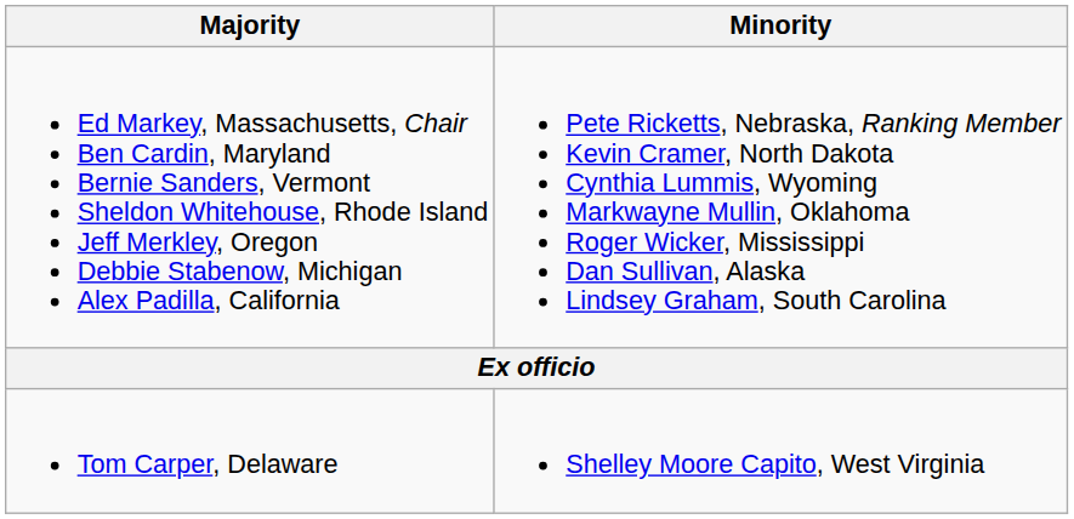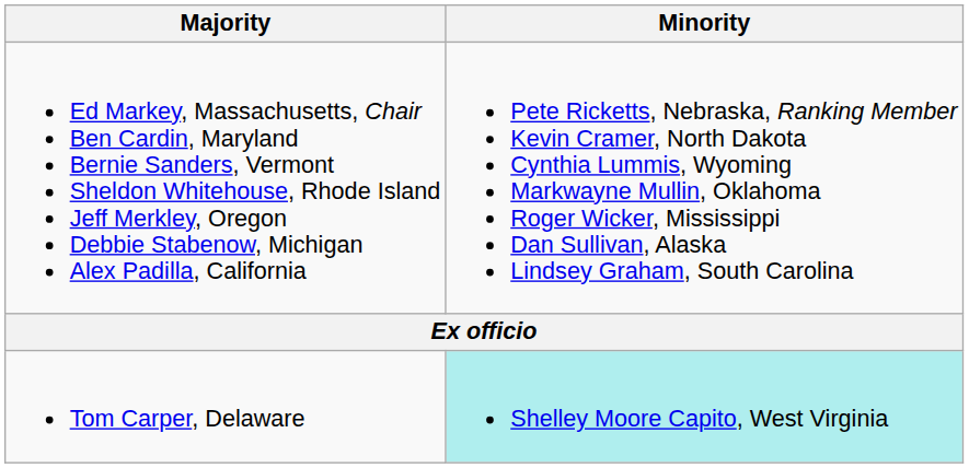Tom Carper, Delaware | Minority: no background -> paleturquoise background
